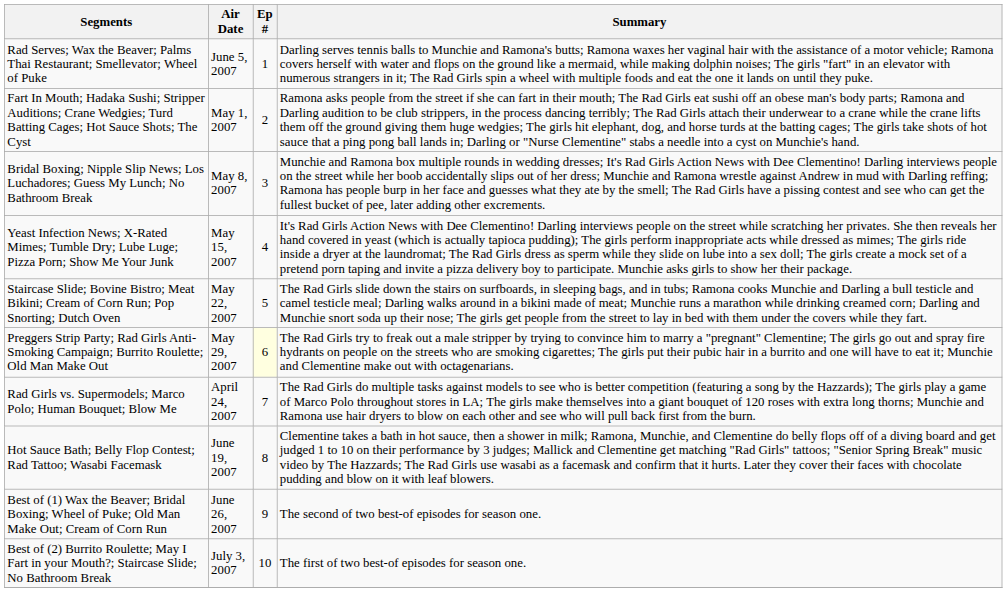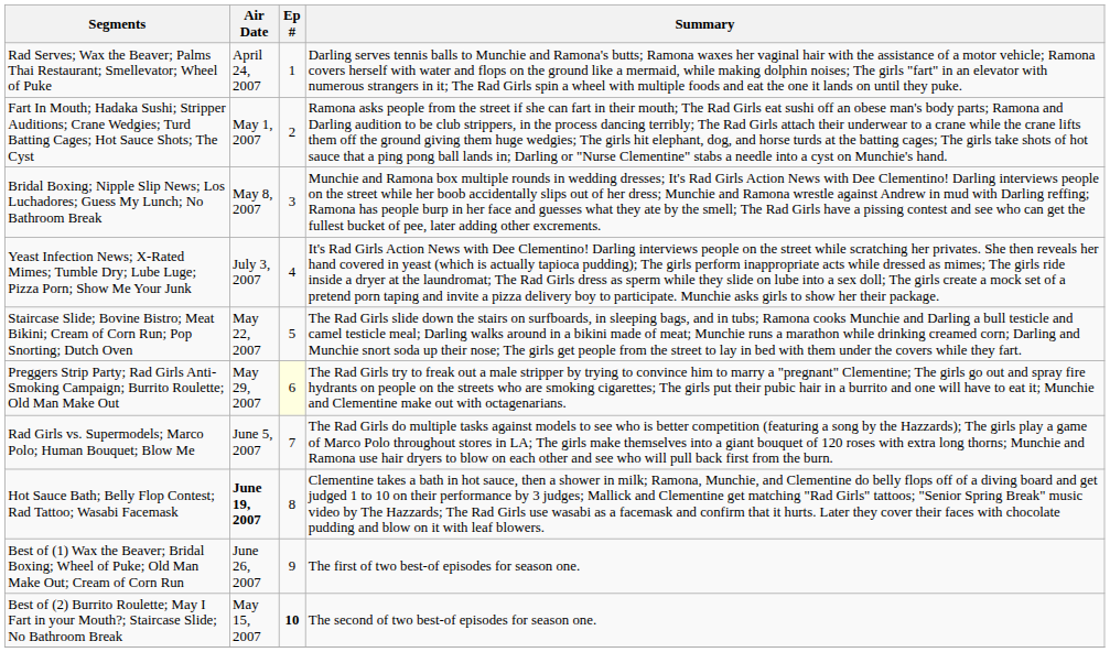row 2 | Air Date: June 5, 2007 -> April 24, 2007
row 5 | Air Date: May 15, 2007 -> July 3, 2007
row 8 | Air Date: April 24, 2007 -> June 5, 2007
row 9 | Air Date: normal -> bold
row 10 | Summary: The second of two best-of episodes for season one. -> The first of two best-of episodes for season one.
row 11 | Air Date: July 3, 2007 -> May 15, 2007
row 11 | Ep #: normal -> bold
row 11 | Summary: The first of two best-of episodes for season one. -> The second of two best-of episodes for season one.
